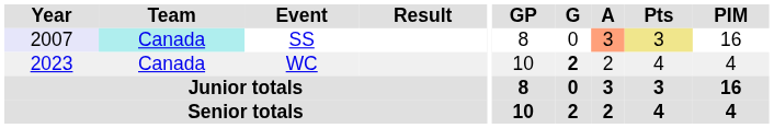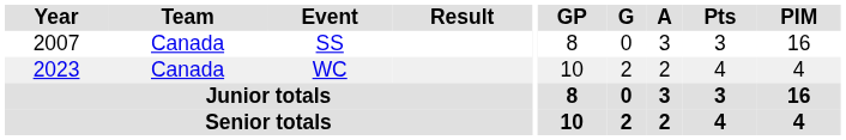SS | Year: lavender background -> no background
SS | Team: paleturquoise background -> no background
SS | A: lightsalmon background -> no background
SS | Pts: khaki background -> no background
WC | G: bold -> normal
